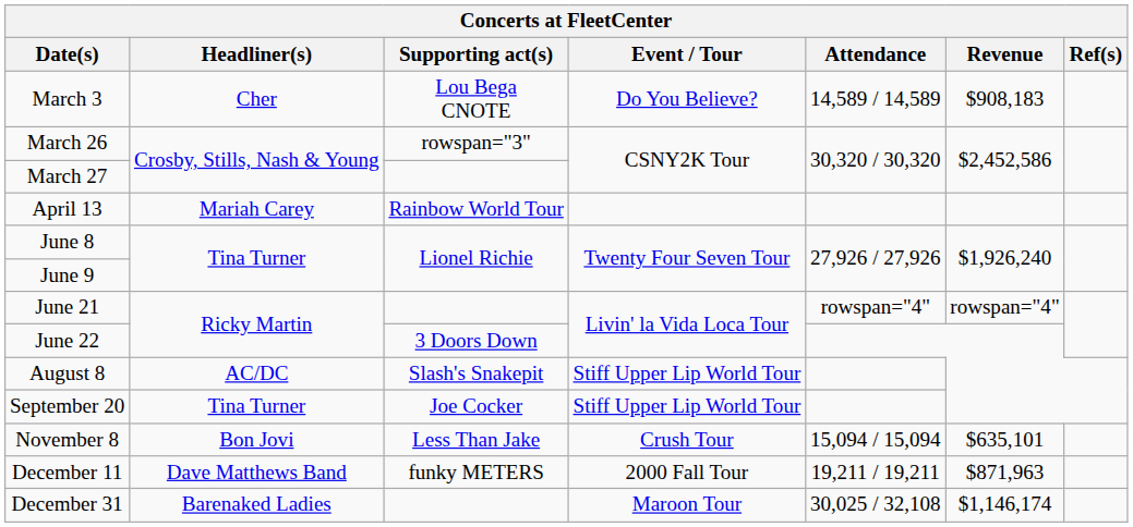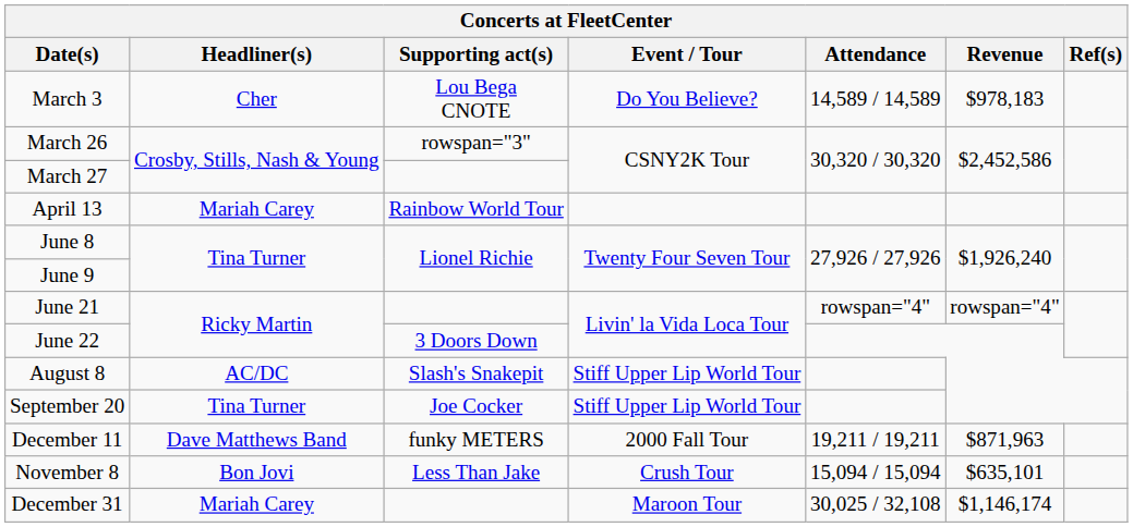March 3 | Revenue: $908,183 -> $978,183
rows swapped: November 8 <-> December 11
December 31 | Headliner(s): Barenaked Ladies -> Mariah Carey
